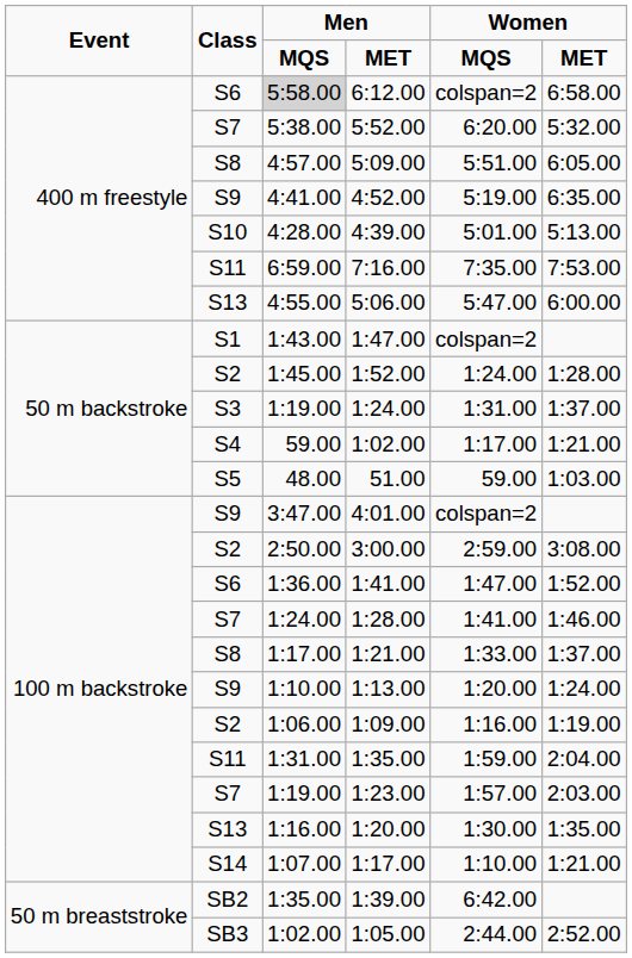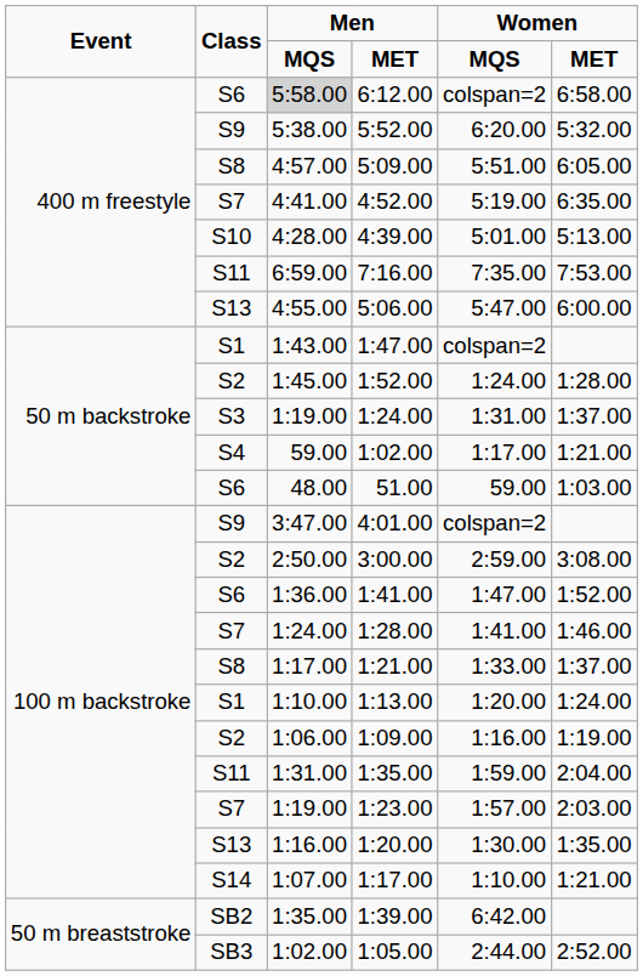5:52.00 | Class: S7 -> S9
4:52.00 | Class: S9 -> S7
51.00 | Class: S5 -> S6
1:13.00 | Class: S9 -> S1
